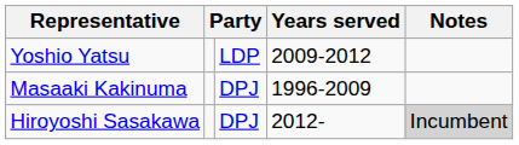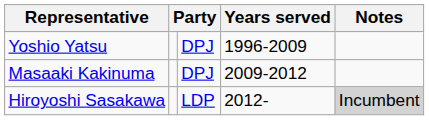Yoshio Yatsu | column 3: LDP -> DPJ
Yoshio Yatsu | Years served: 2009-2012 -> 1996-2009
Masaaki Kakinuma | Years served: 1996-2009 -> 2009-2012
Hiroyoshi Sasakawa | column 3: DPJ -> LDP
